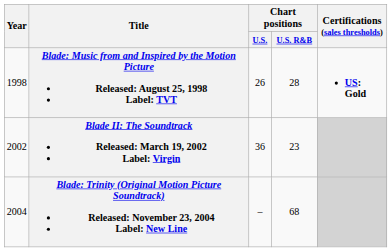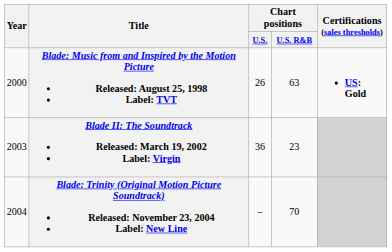row 3 | Year: 1998 -> 2000
row 3 | Chart positions / U.S. R&B: 28 -> 63
row 4 | Year: 2002 -> 2003
row 5 | Chart positions / U.S. R&B: 68 -> 70
